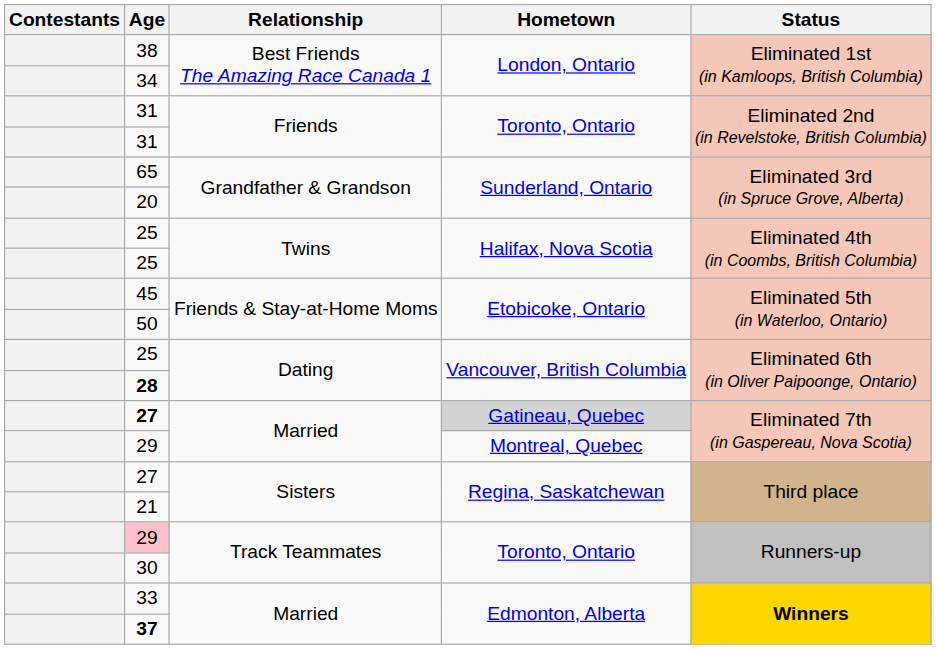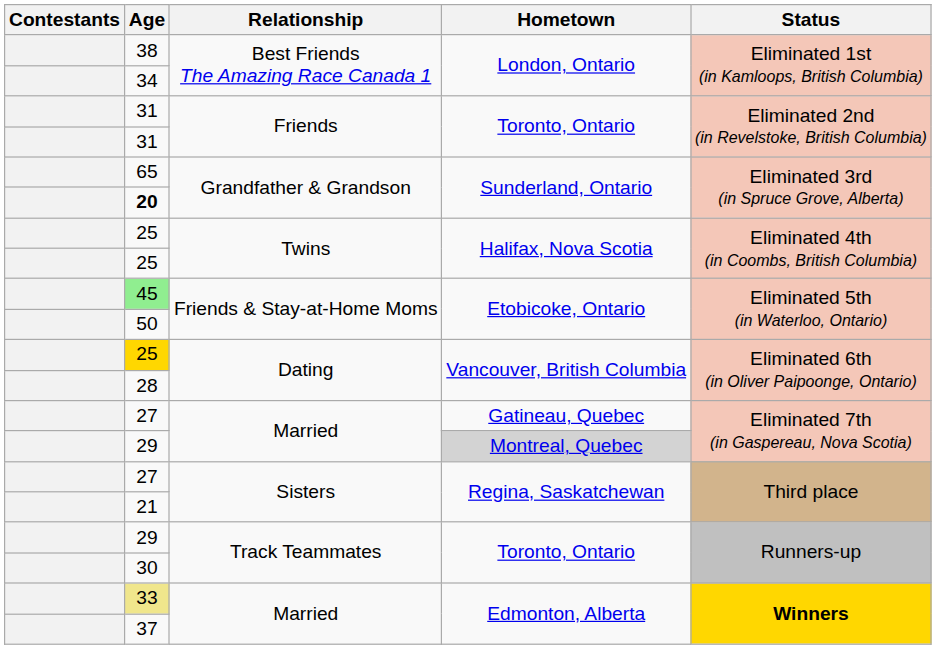20 | Age: normal -> bold
45 | Age: no background -> lightgreen background
25 / Vancouver, British Columbia | Age: no background -> gold background
28 | Age: bold -> normal
27 / Gatineau, Quebec | Age: bold -> normal
27 / Gatineau, Quebec | Hometown: lightgrey background -> no background
29 / Montreal, Quebec | Hometown: no background -> lightgrey background
29 / Toronto, Ontario | Age: pink background -> no background
33 | Age: no background -> khaki background
37 | Age: bold -> normal
